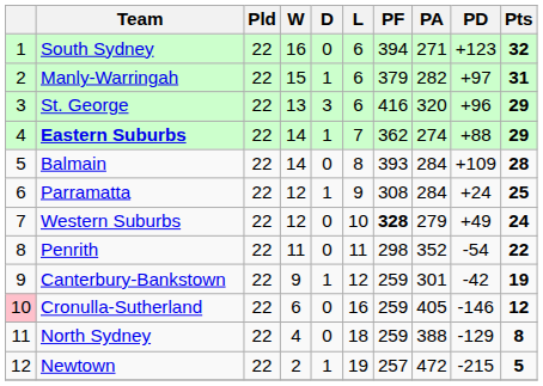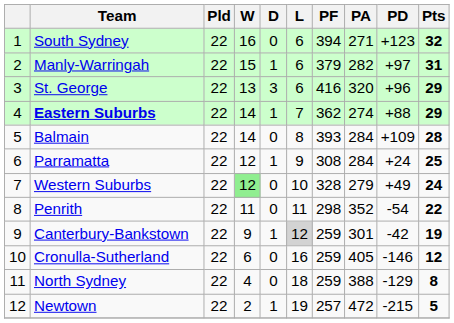Western Suburbs | W: no background -> lightgreen background
Western Suburbs | PF: bold -> normal
Canterbury-Bankstown | L: no background -> lightgrey background
Cronulla-Sutherland | column 1: pink background -> no background
